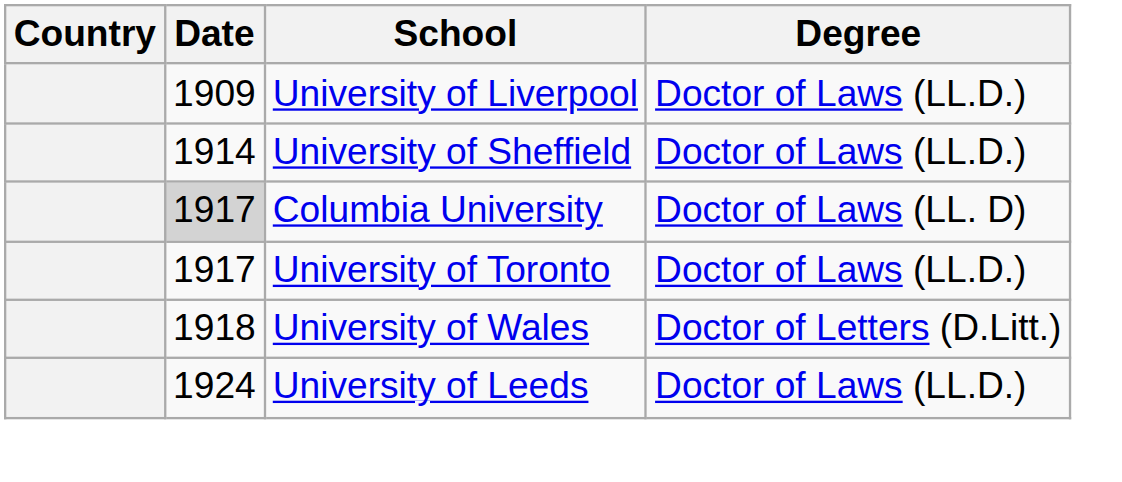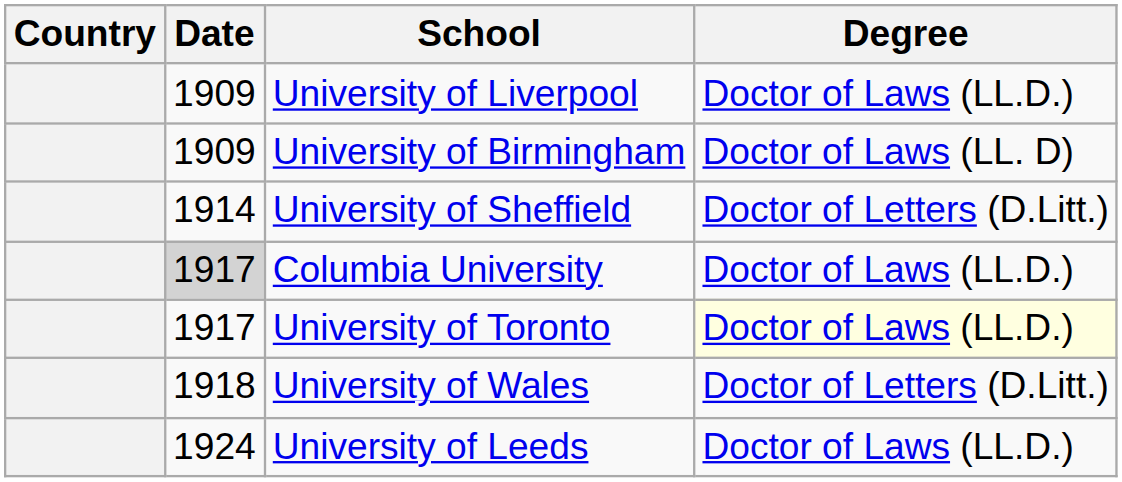+ row: 1909 | University of Birmingham | Doctor of Laws (LL. D)
University of Sheffield | Degree: Doctor of Laws (LL.D.) -> Doctor of Letters (D.Litt.)
Columbia University | Degree: Doctor of Laws (LL. D) -> Doctor of Laws (LL.D.)
University of Toronto | Degree: no background -> lightyellow background
